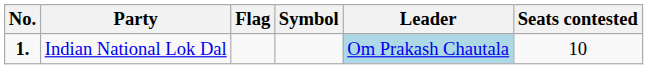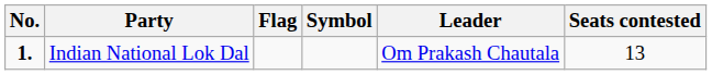Indian National Lok Dal | Leader: lightblue background -> no background
Indian National Lok Dal | Seats contested: 10 -> 13
